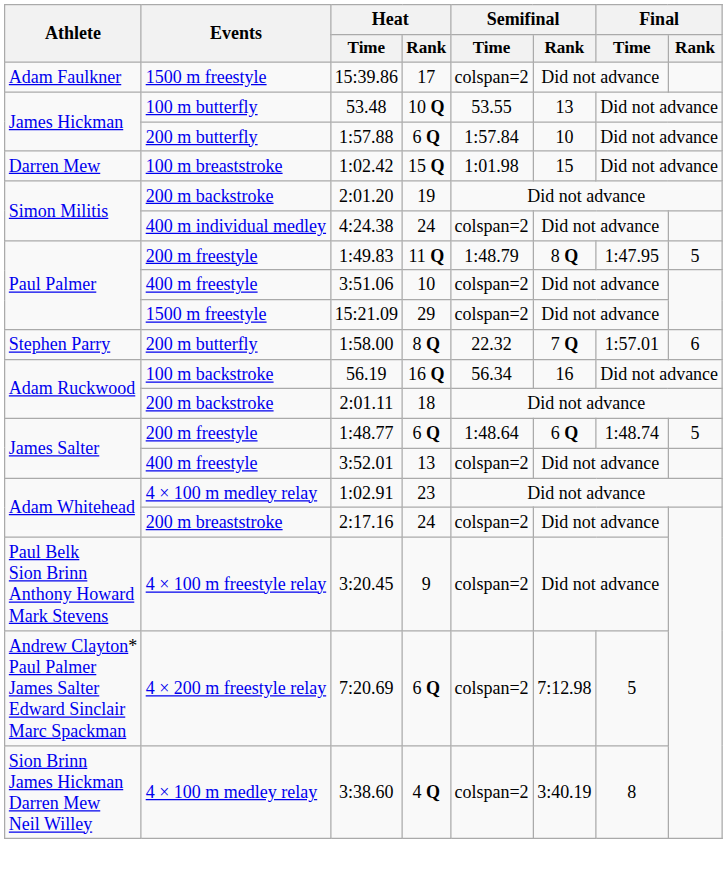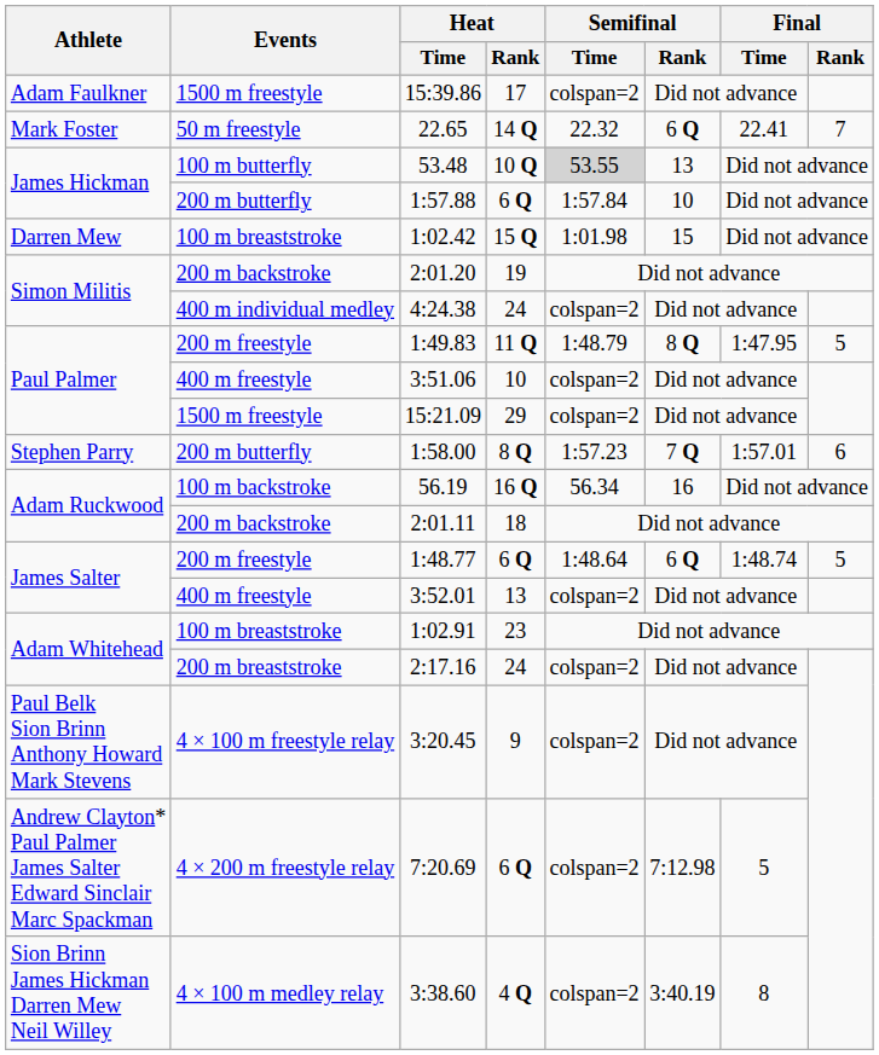+ row: Mark Foster | 50 m freestyle | 22.65 | 14 Q | 22.32 | 6 Q | 22.41 | 7
53.48 | Semifinal / Time: no background -> lightgrey background
1:58.00 | Semifinal / Time: 22.32 -> 1:57.23
1:02.91 | Events: 4 × 100 m medley relay -> 100 m breaststroke
